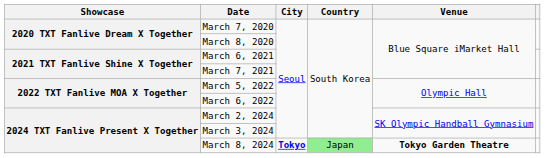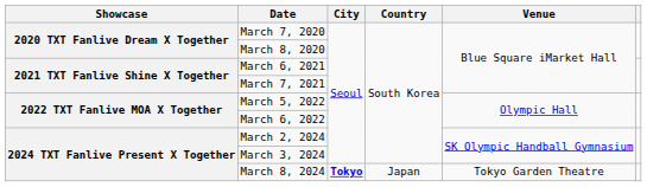March 8, 2024 | Country: lightgreen background -> no background
March 8, 2024 | Venue: bold -> normal
